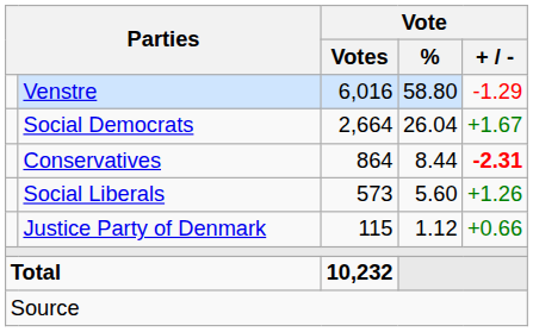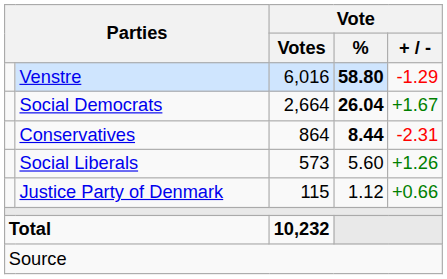Venstre | Vote / %: normal -> bold
Social Democrats | Vote / %: normal -> bold
Conservatives | Vote / %: normal -> bold
Conservatives | Vote / + / -: bold -> normal
